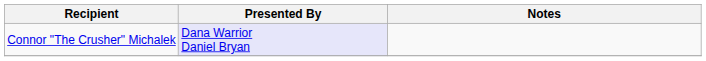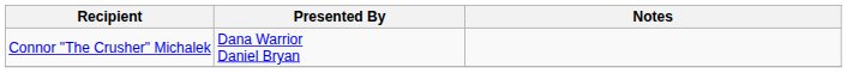Connor "The Crusher" Michalek | Presented By: lavender background -> no background
